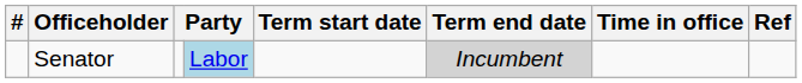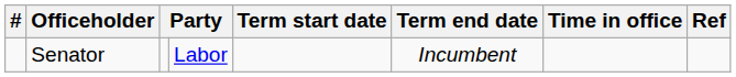Senator | column 4: lightblue background -> no background
Senator | Term end date: lightgrey background -> no background
